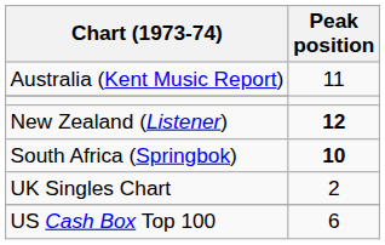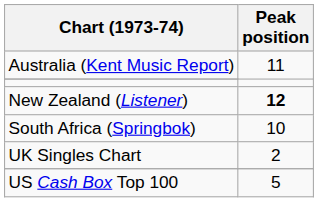row 5 | Peak position: bold -> normal
row 7 | Peak position: 6 -> 5
